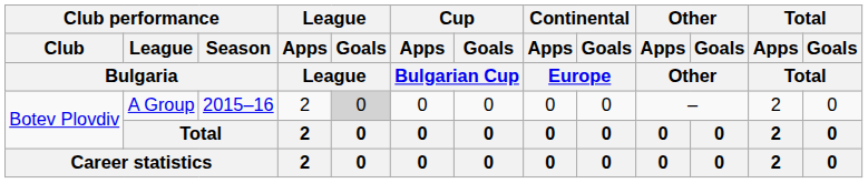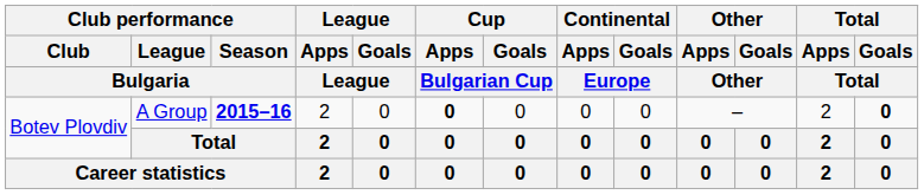Botev Plovdiv / A Group | Club performance / Season / Bulgaria: normal -> bold
Botev Plovdiv / A Group | League / Goals / League: lightgrey background -> no background
Botev Plovdiv / A Group | Cup / Apps / Bulgarian Cup: normal -> bold
Botev Plovdiv / A Group | Total / Goals / Total: normal -> bold
